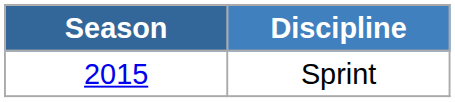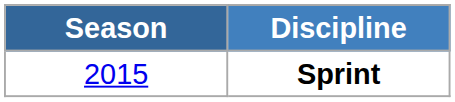2015 | column 2: normal -> bold
